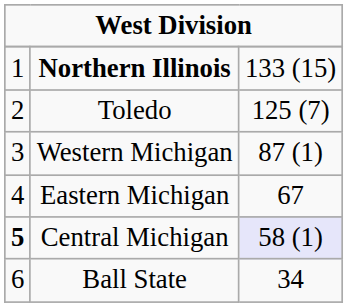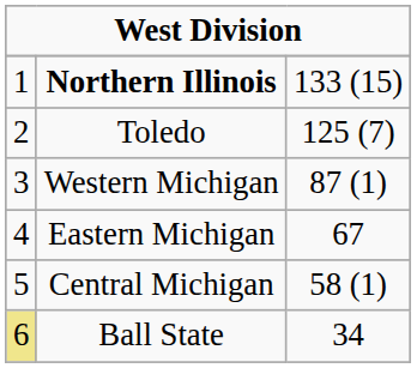Central Michigan | column 1: bold -> normal
Central Michigan | column 3: lavender background -> no background
Ball State | column 1: no background -> khaki background
